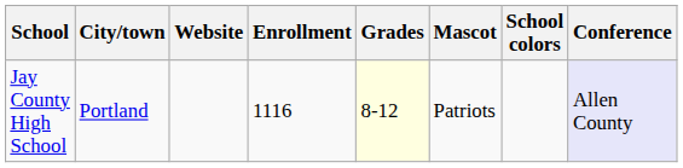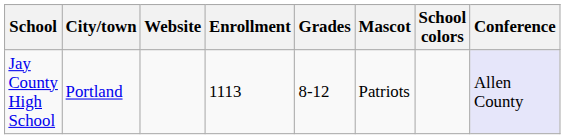Jay County High School | Enrollment: 1116 -> 1113
Jay County High School | Grades: lightyellow background -> no background
